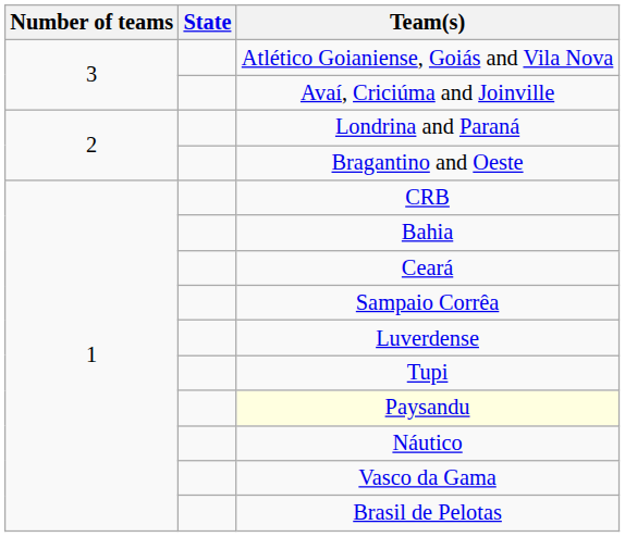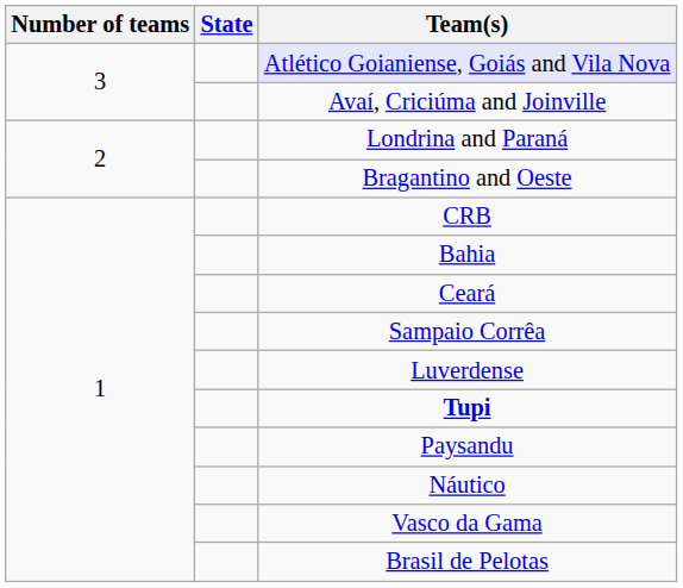Atlético Goianiense, Goiás and Vila Nova | Team(s): no background -> lavender background
Tupi | Team(s): normal -> bold
Paysandu | Team(s): lightyellow background -> no background
